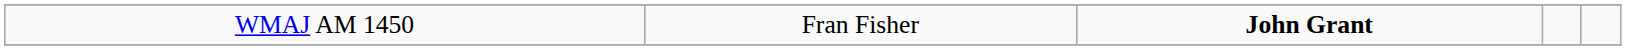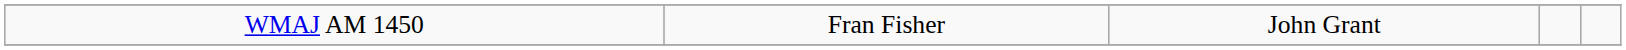WMAJ AM 1450 | column 3: bold -> normal
